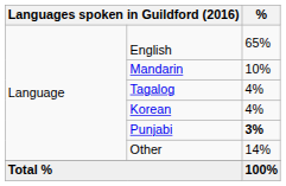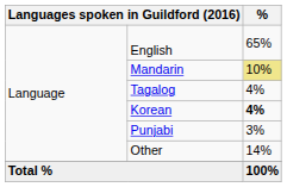Mandarin | %: no background -> khaki background
Korean | %: normal -> bold
Punjabi | %: bold -> normal
